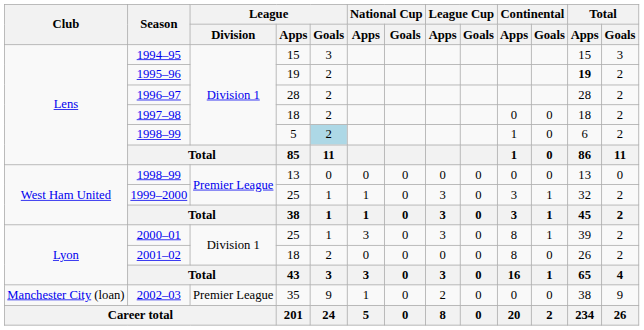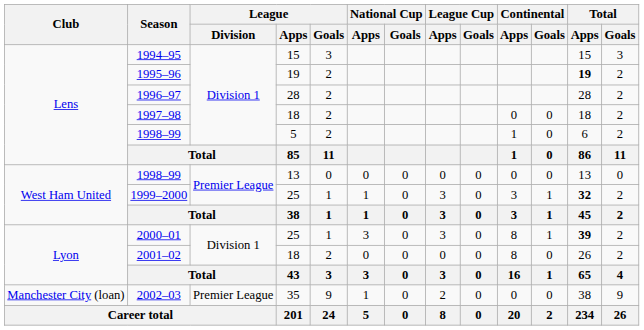1998–99 / 5 | League / Goals: lightblue background -> no background
1999–2000 | Total / Apps: normal -> bold
2000–01 | Total / Apps: normal -> bold
